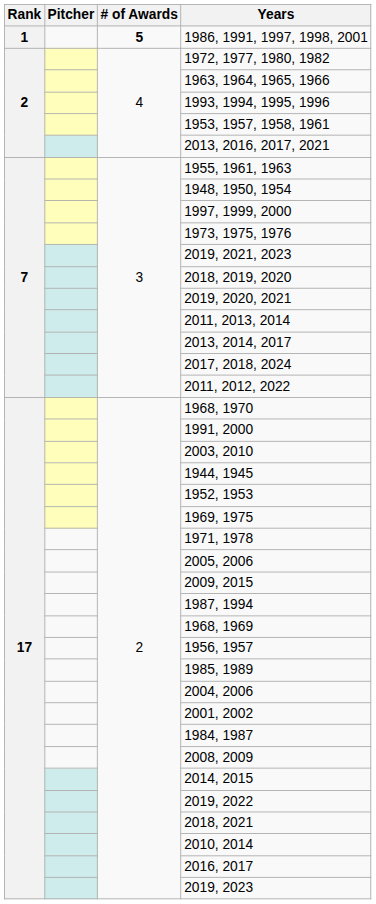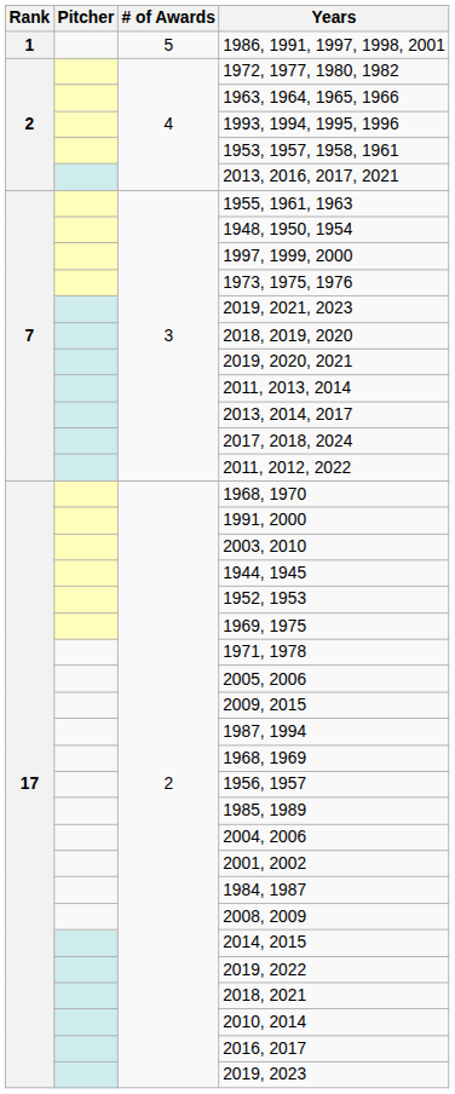1986, 1991, 1997, 1998, 2001 | # of Awards: bold -> normal
